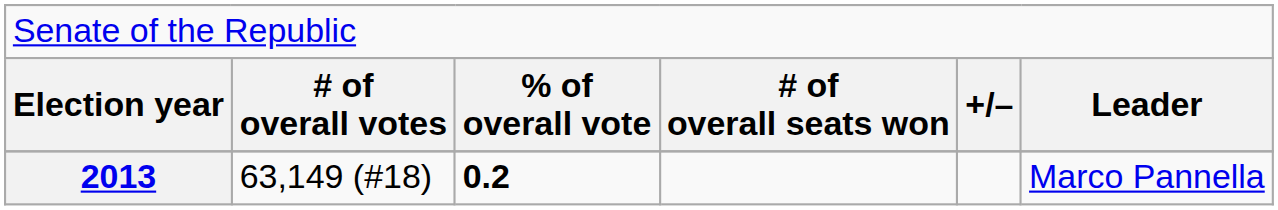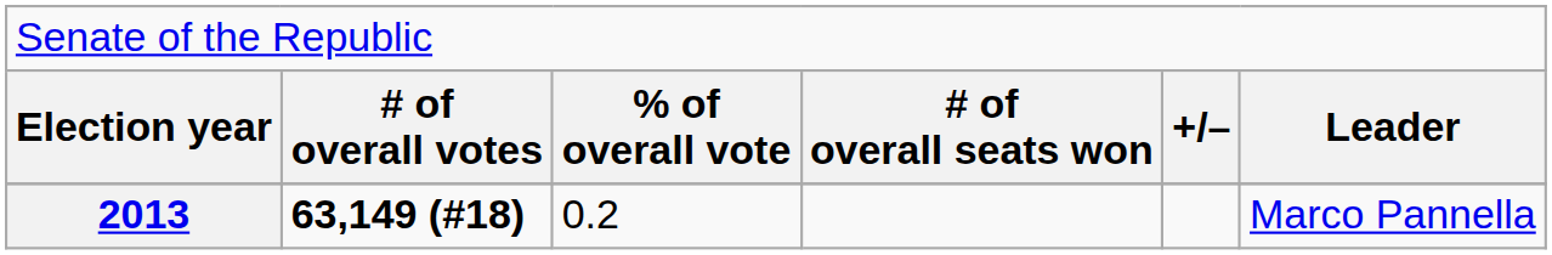2013 | column 2: normal -> bold
2013 | column 3: bold -> normal
